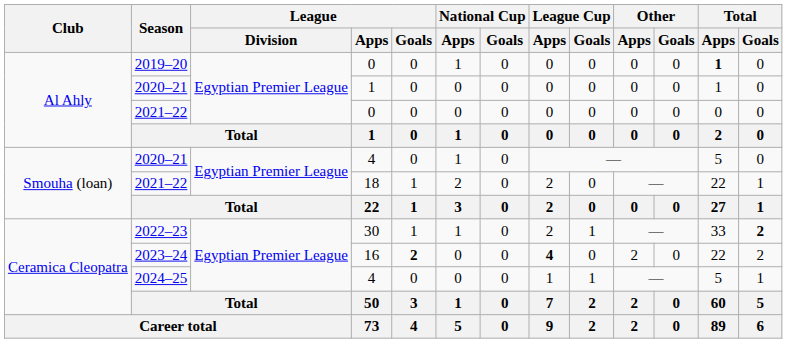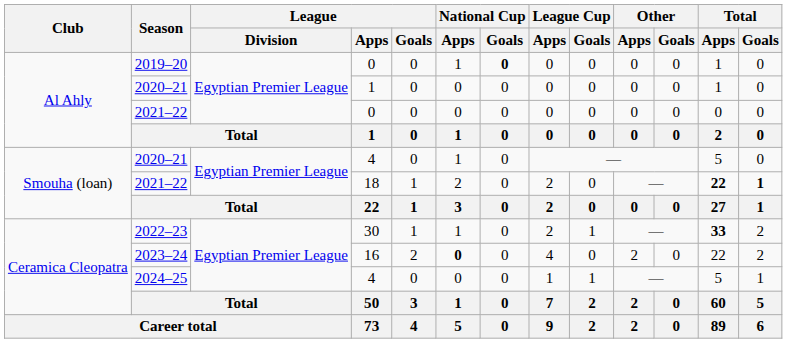2019–20 | National Cup / Goals: normal -> bold
2019–20 | Total / Apps: bold -> normal
2021–22 / 18 | Total / Apps: normal -> bold
2021–22 / 18 | Total / Goals: normal -> bold
2022–23 | Total / Apps: normal -> bold
2022–23 | Total / Goals: bold -> normal
2023–24 | League / Goals: bold -> normal
2023–24 | National Cup / Apps: normal -> bold
2023–24 | League Cup / Apps: bold -> normal
